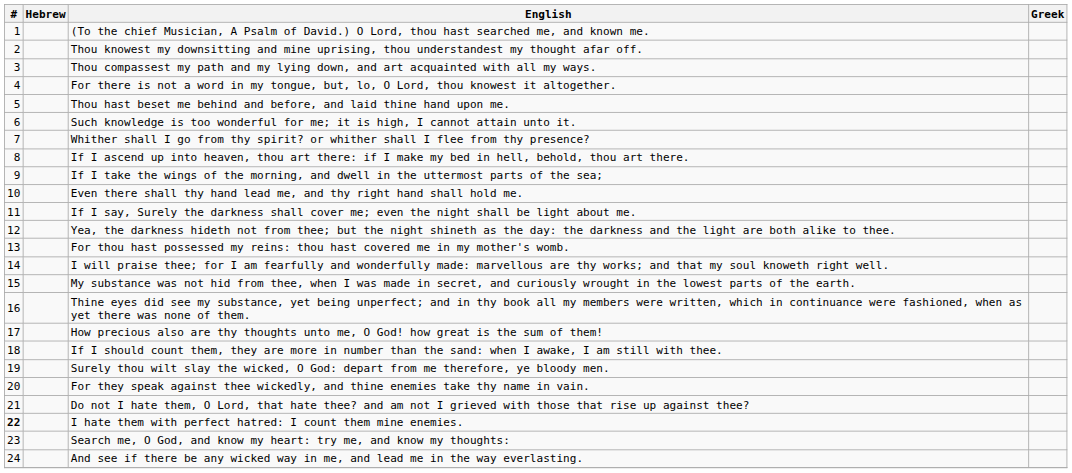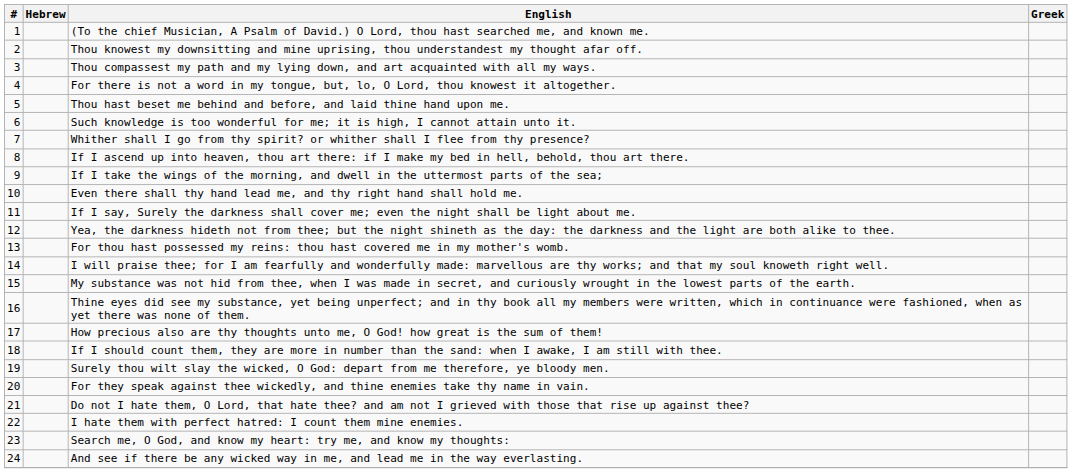I hate them with perfect hatred: I count them mine enemies. | #: bold -> normal
